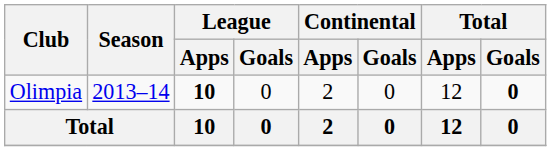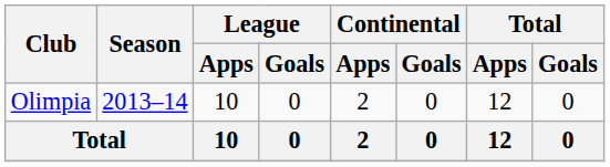Olimpia | League / Apps: bold -> normal
Olimpia | Total / Goals: bold -> normal
